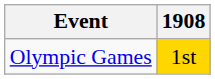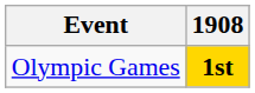Olympic Games | 1908: normal -> bold
